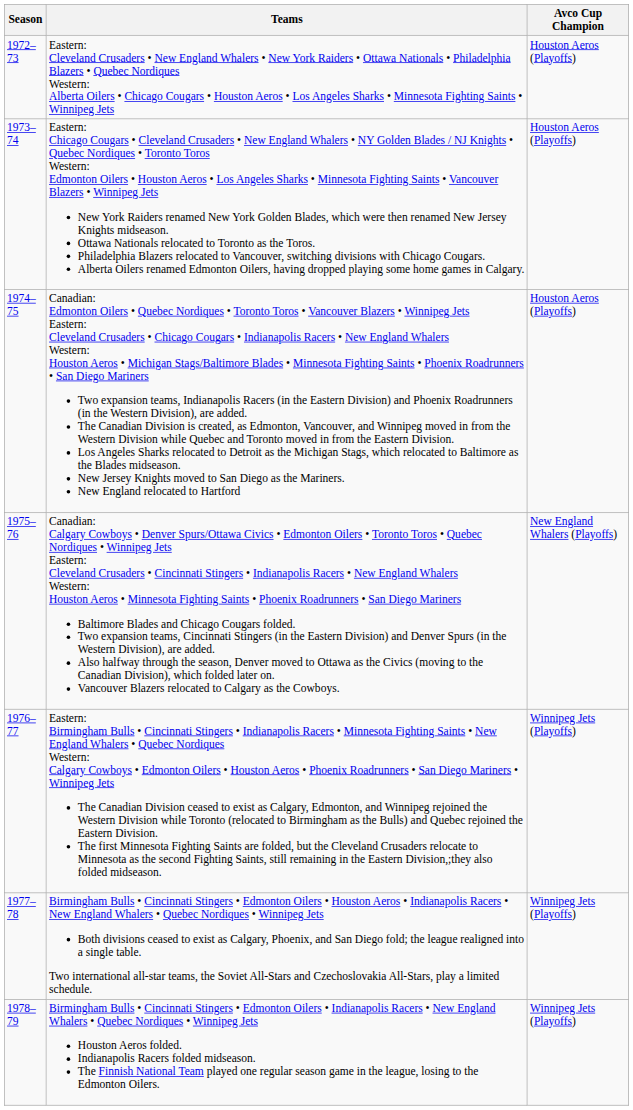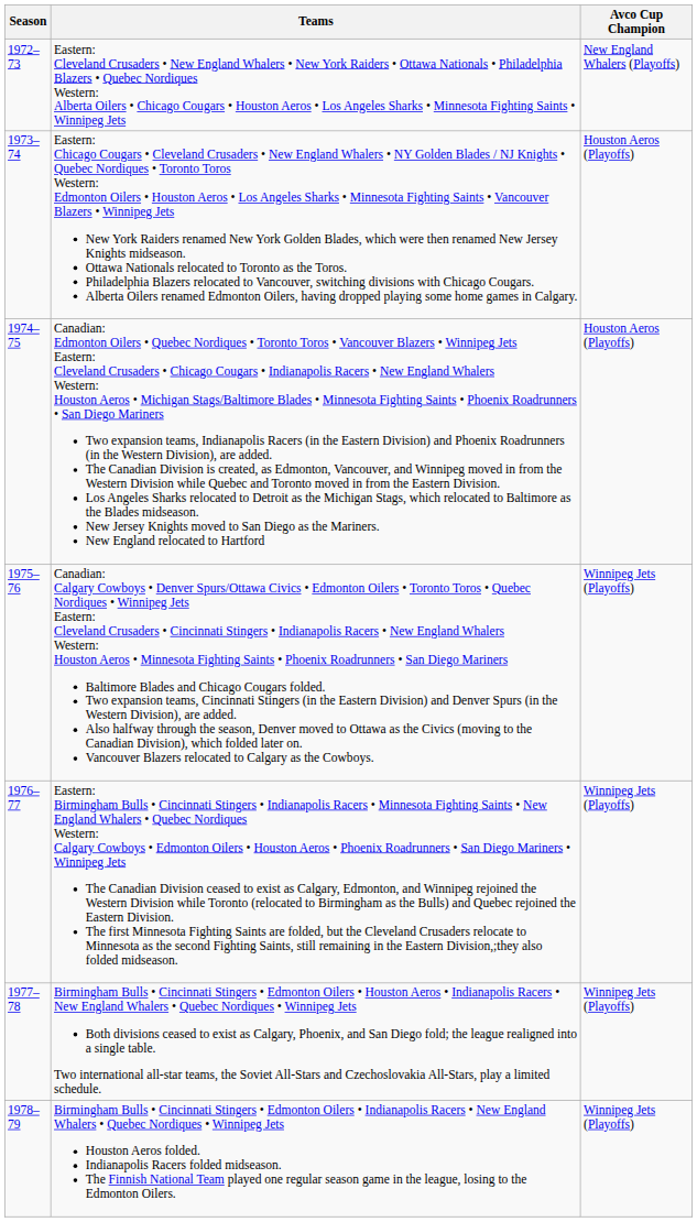row 2 | Avco Cup Champion: Houston Aeros (Playoffs) -> New England Whalers (Playoffs)
row 5 | Avco Cup Champion: New England Whalers (Playoffs) -> Winnipeg Jets (Playoffs)
